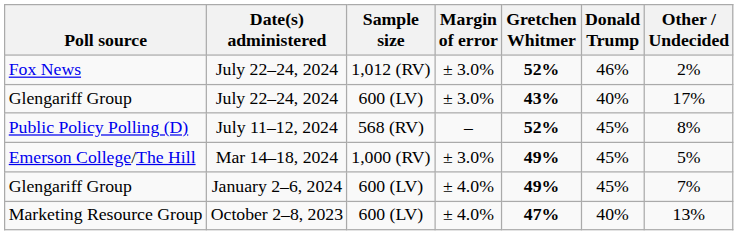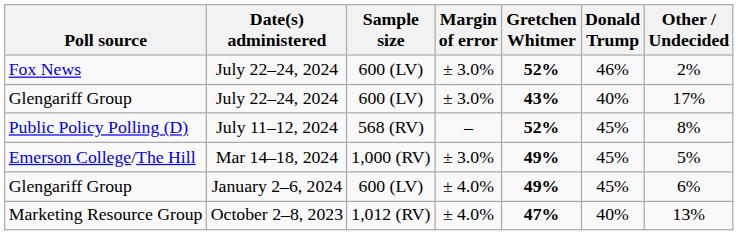Fox News | Sample size: 1,012 (RV) -> 600 (LV)
Glengariff Group / January 2–6, 2024 | Other / Undecided: 7% -> 6%
Marketing Resource Group | Sample size: 600 (LV) -> 1,012 (RV)
